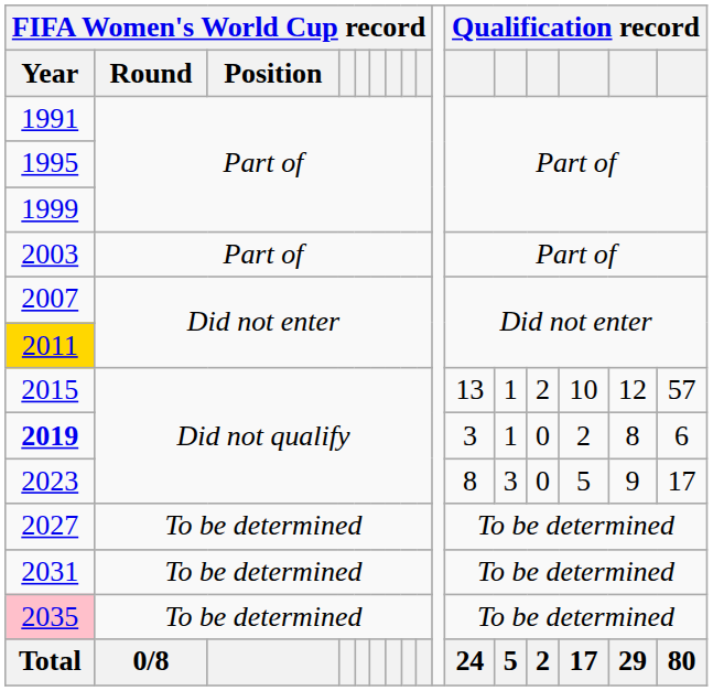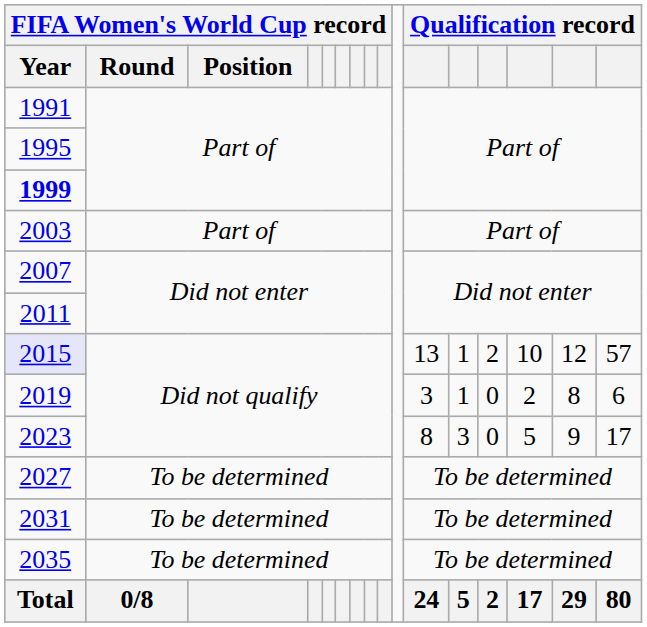1999 | FIFA Women's World Cup record / Year: normal -> bold
2011 | FIFA Women's World Cup record / Year: gold background -> no background
2015 | FIFA Women's World Cup record / Year: no background -> lavender background
2019 | FIFA Women's World Cup record / Year: bold -> normal
2035 | FIFA Women's World Cup record / Year: pink background -> no background
